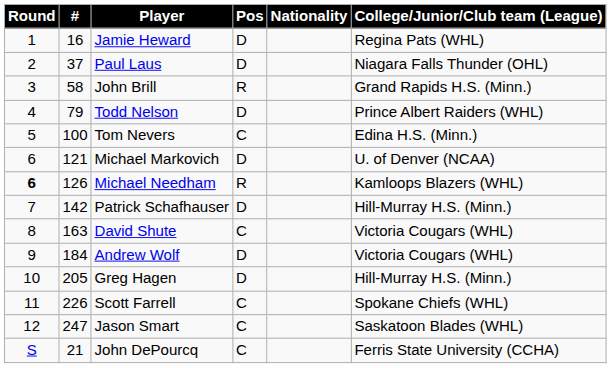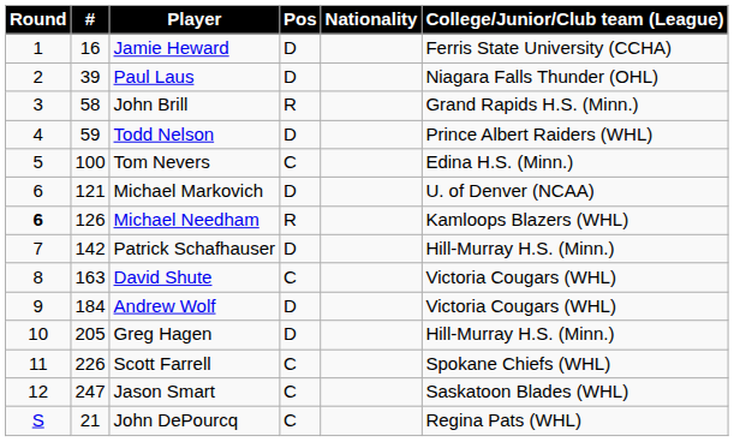Jamie Heward | College/Junior/Club team (League): Regina Pats (WHL) -> Ferris State University (CCHA)
Paul Laus | #: 37 -> 39
Todd Nelson | #: 79 -> 59
John DePourcq | College/Junior/Club team (League): Ferris State University (CCHA) -> Regina Pats (WHL)
